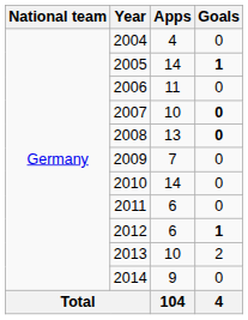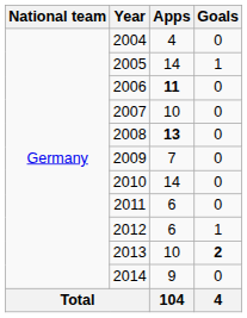2005 | Goals: bold -> normal
2006 | Apps: normal -> bold
2007 | Goals: bold -> normal
2008 | Apps: normal -> bold
2008 | Goals: bold -> normal
2012 | Goals: bold -> normal
2013 | Goals: normal -> bold
